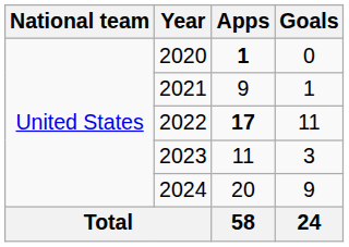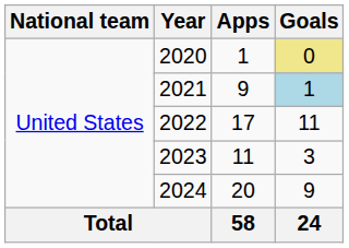2020 | Apps: bold -> normal
2020 | Goals: no background -> khaki background
2021 | Goals: no background -> lightblue background
2022 | Apps: bold -> normal
